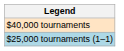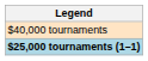row 3 | column 1: normal -> bold
